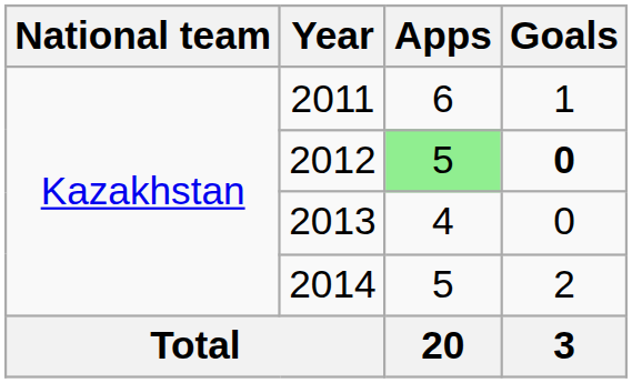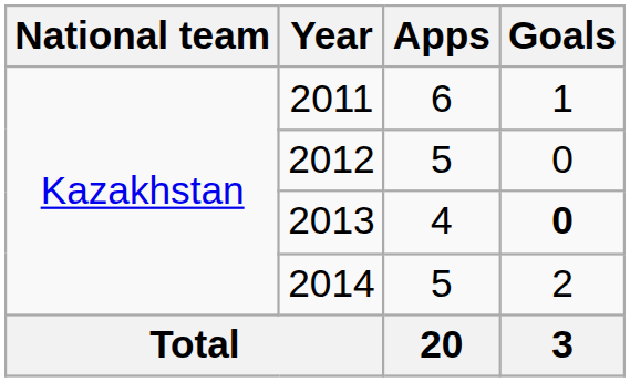2012 | Apps: lightgreen background -> no background
2012 | Goals: bold -> normal
2013 | Goals: normal -> bold
